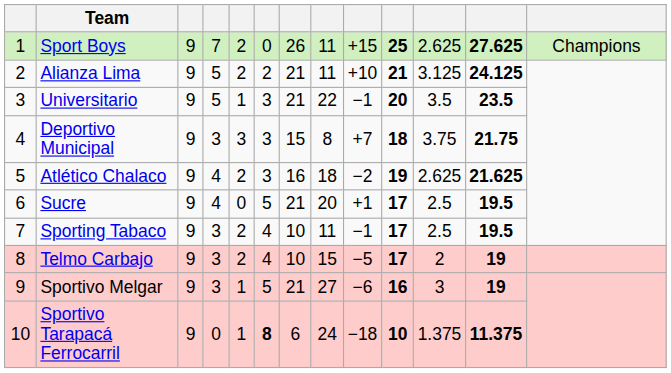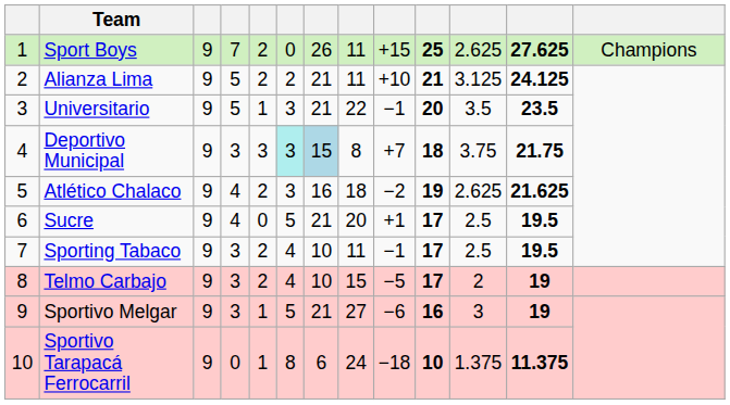Deportivo Municipal | column 6: no background -> paleturquoise background
Deportivo Municipal | column 7: no background -> lightblue background
Sportivo Tarapacá Ferrocarril | column 6: bold -> normal
